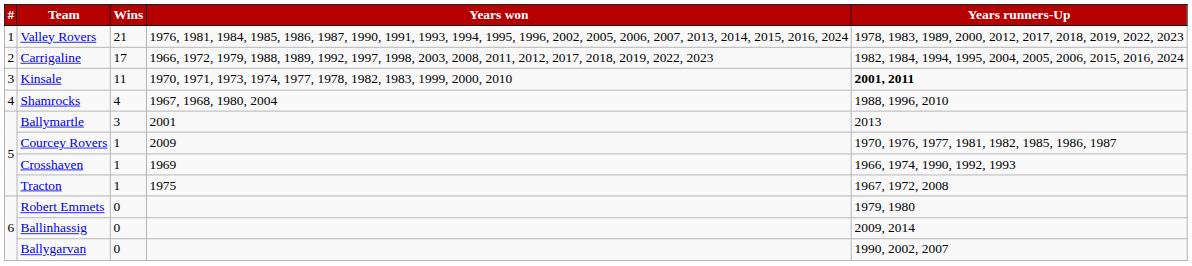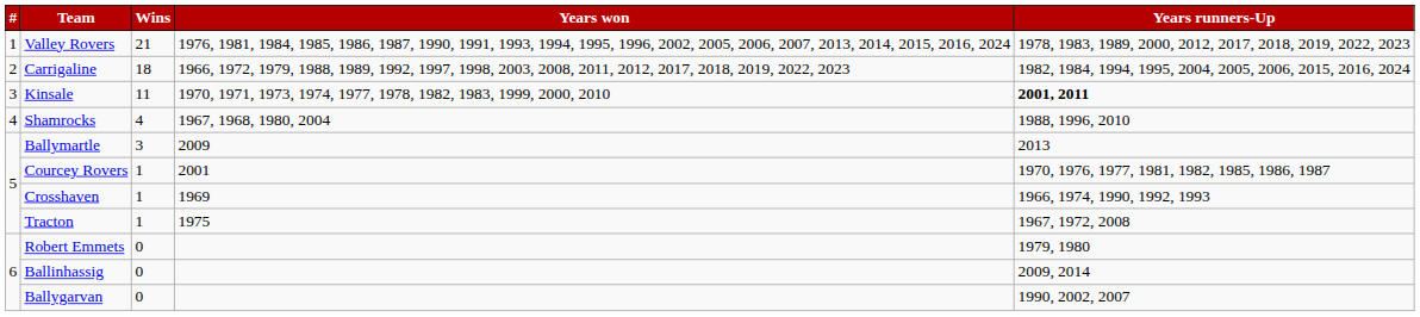Carrigaline | Wins: 17 -> 18
Ballymartle | Years won: 2001 -> 2009
Courcey Rovers | Years won: 2009 -> 2001
